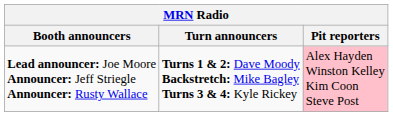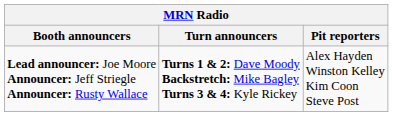row 3 | Pit reporters: pink background -> no background
